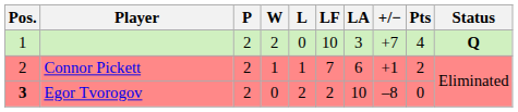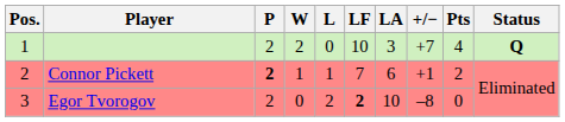Connor Pickett | P: normal -> bold
Egor Tvorogov | Pos.: bold -> normal
Egor Tvorogov | LF: normal -> bold
